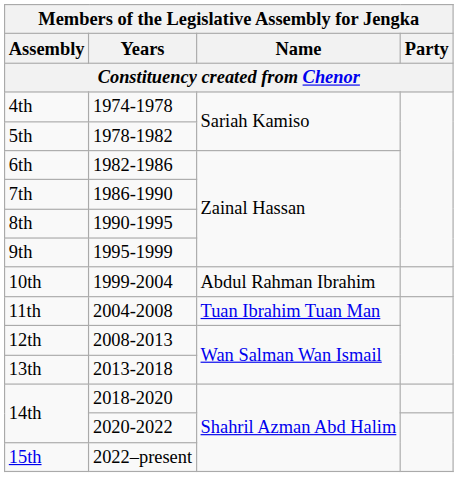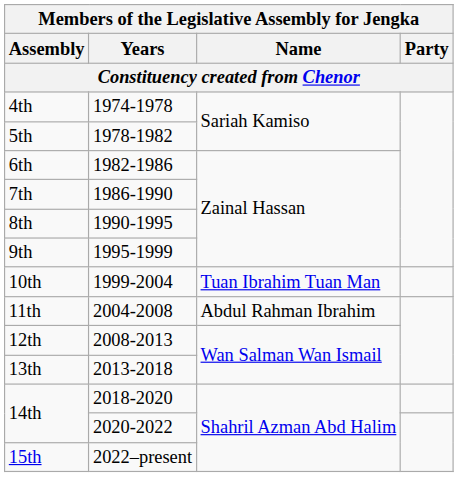10th | Name: Abdul Rahman Ibrahim -> Tuan Ibrahim Tuan Man
11th | Name: Tuan Ibrahim Tuan Man -> Abdul Rahman Ibrahim
